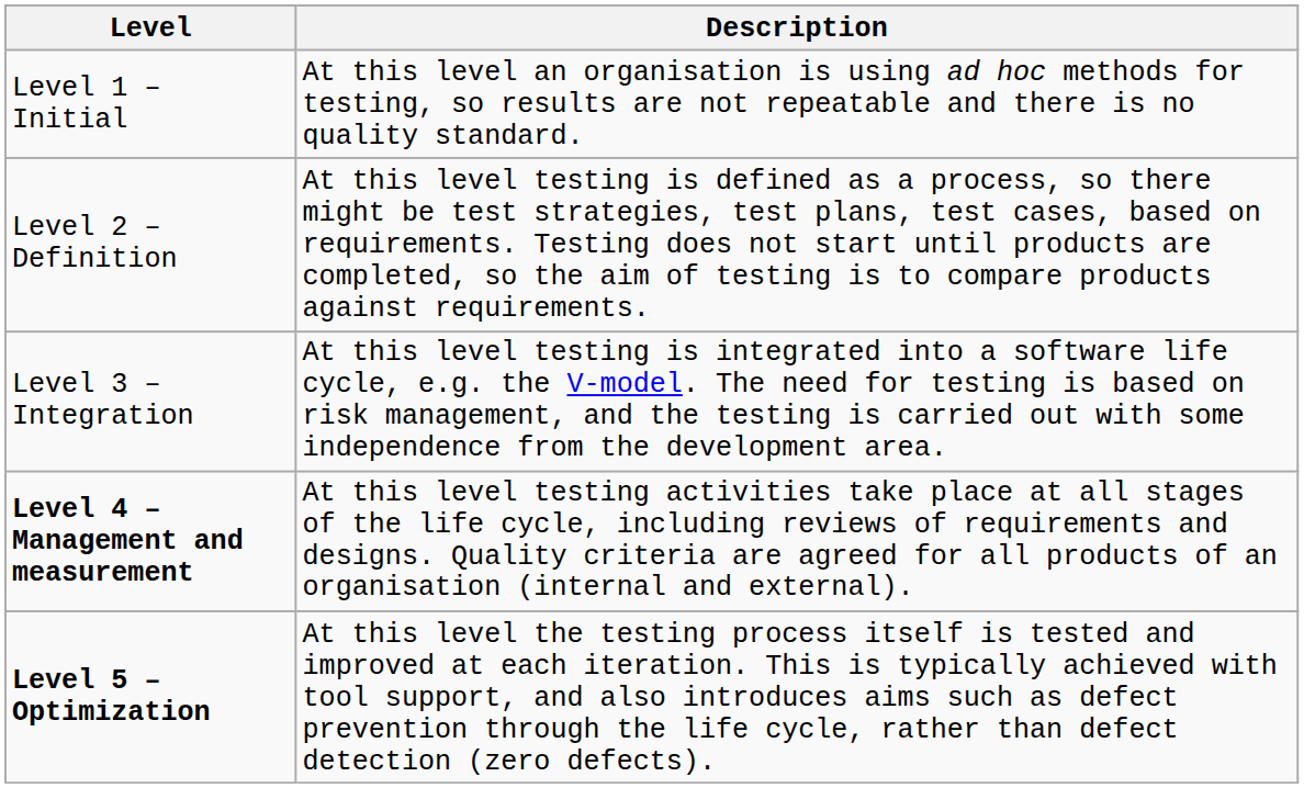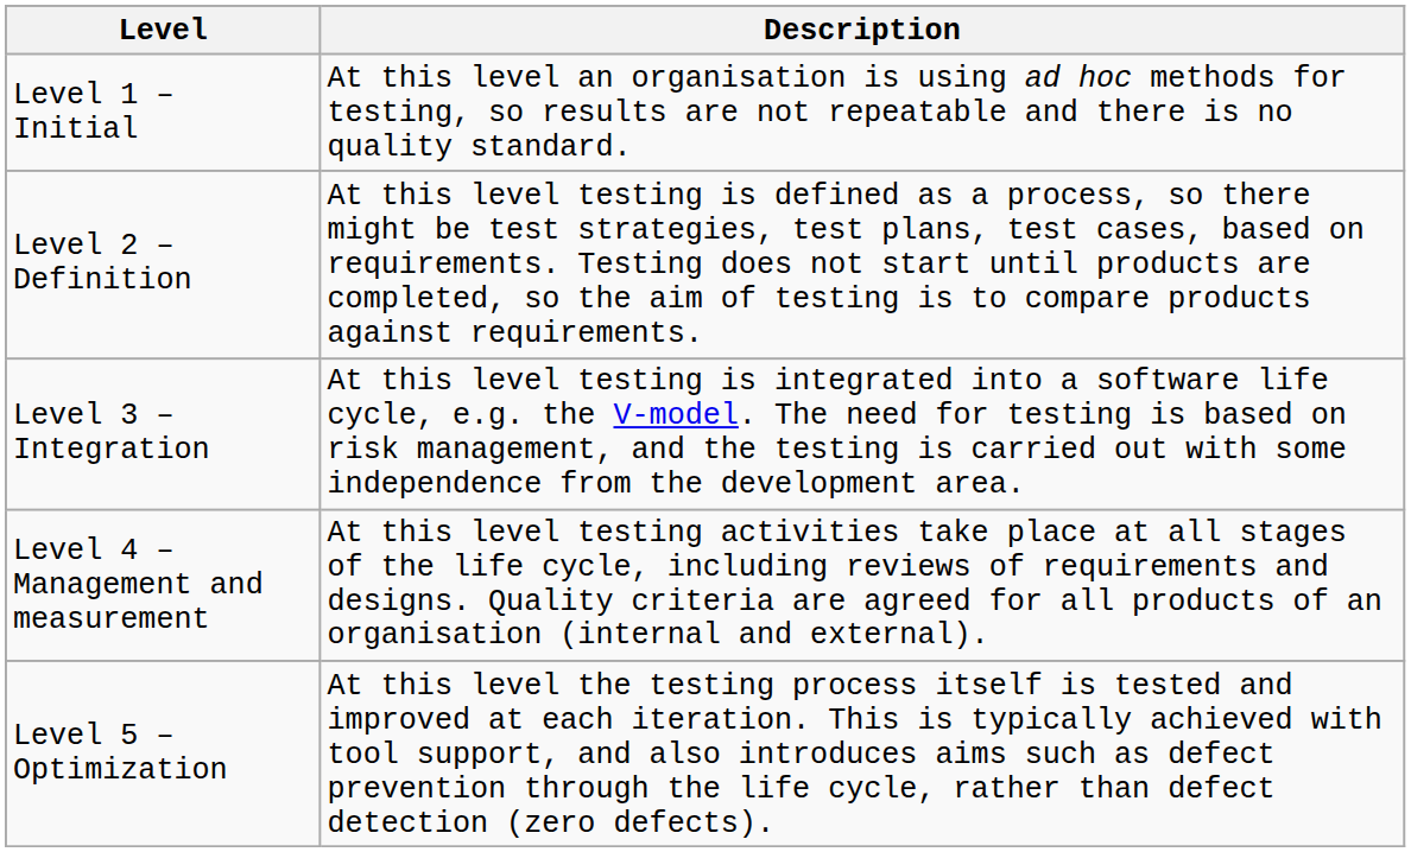Level 4 – Management and measurement | Level: bold -> normal
Level 5 – Optimization | Level: bold -> normal
